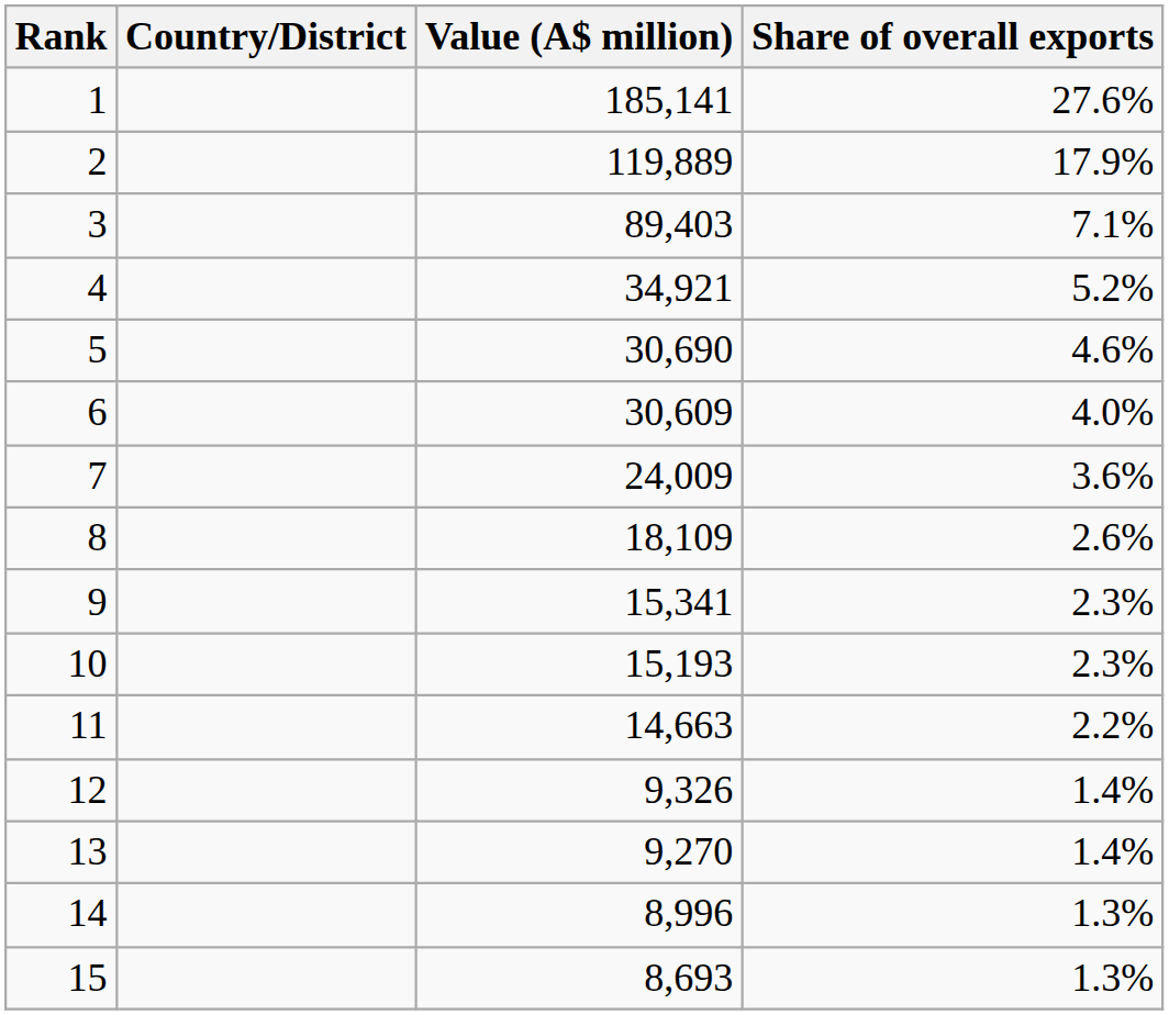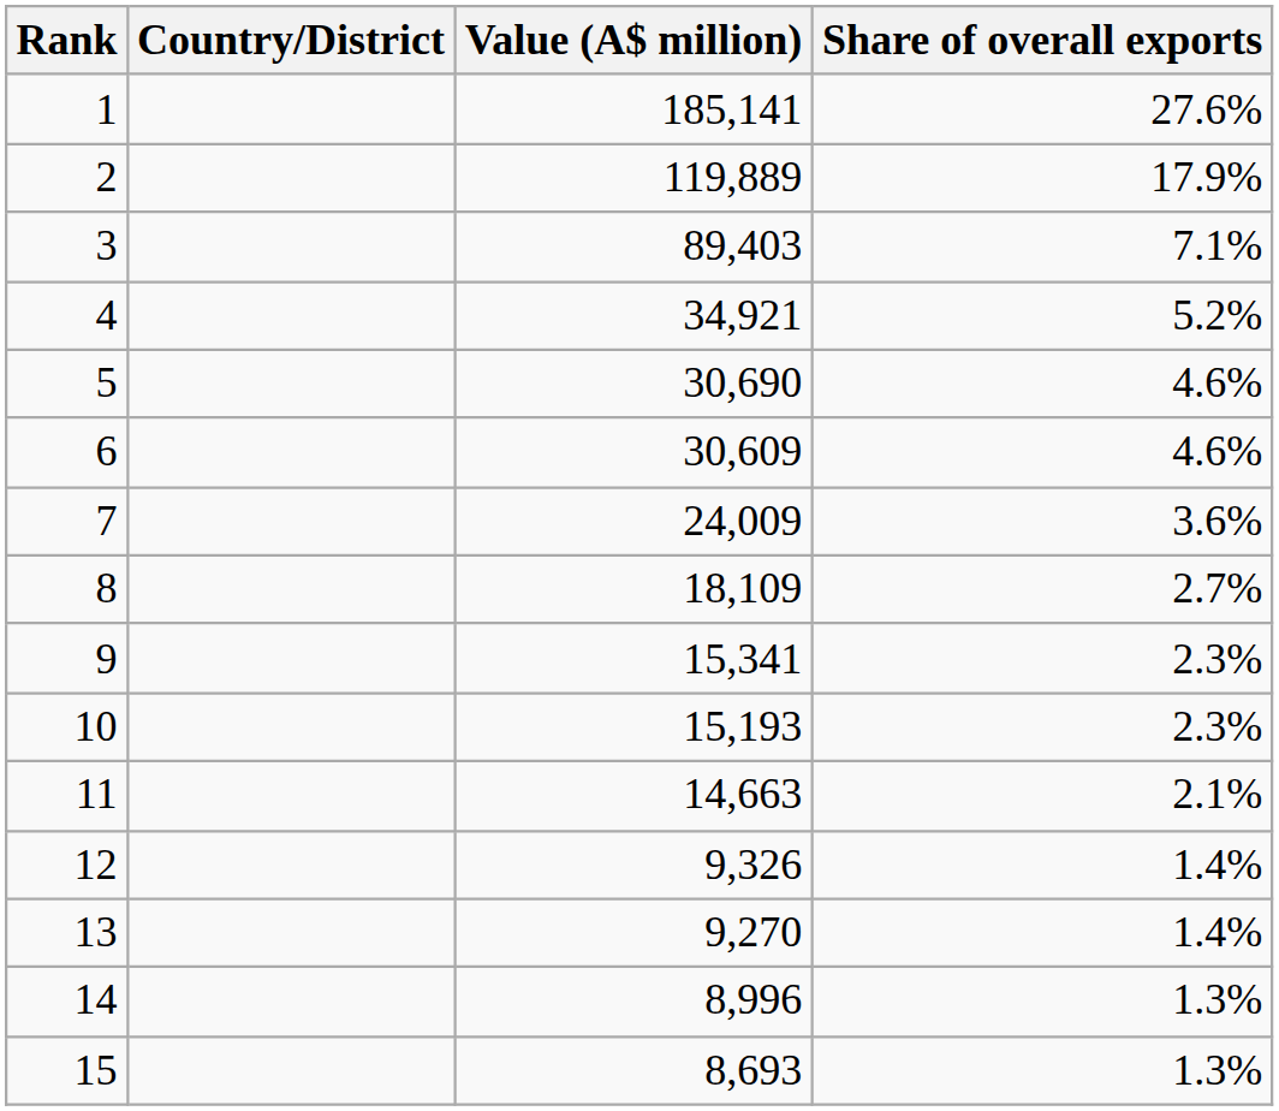6 | Share of overall exports: 4.0% -> 4.6%
8 | Share of overall exports: 2.6% -> 2.7%
11 | Share of overall exports: 2.2% -> 2.1%
